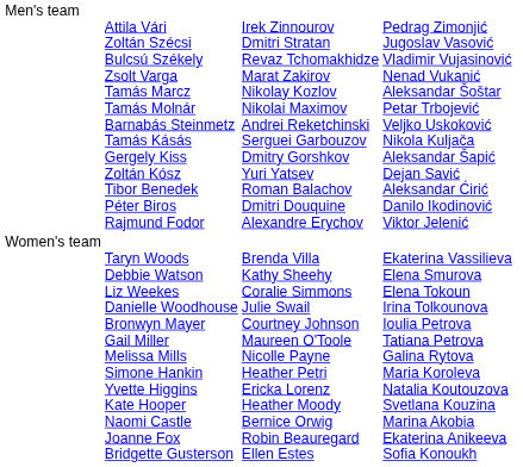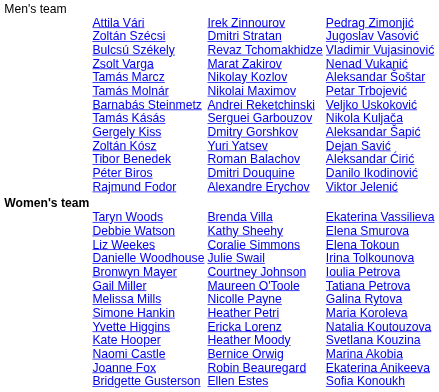Women's team | column 1: normal -> bold
